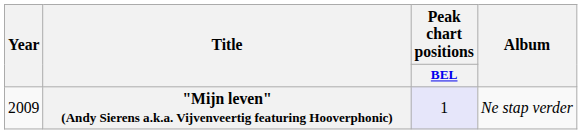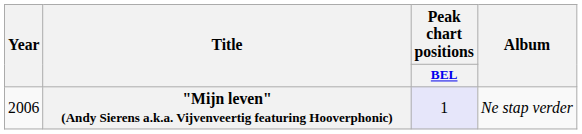row 3 | Year: 2009 -> 2006
